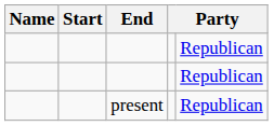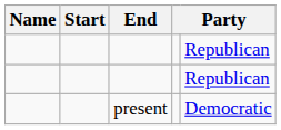present | column 5: Republican -> Democratic
